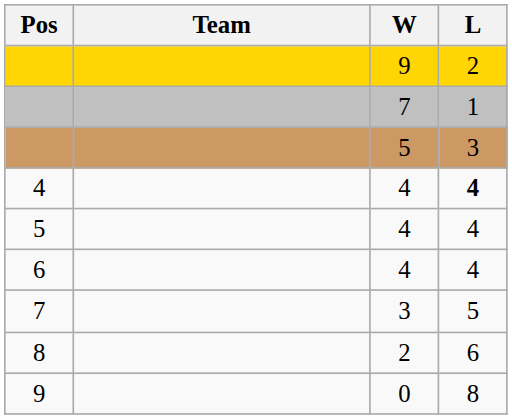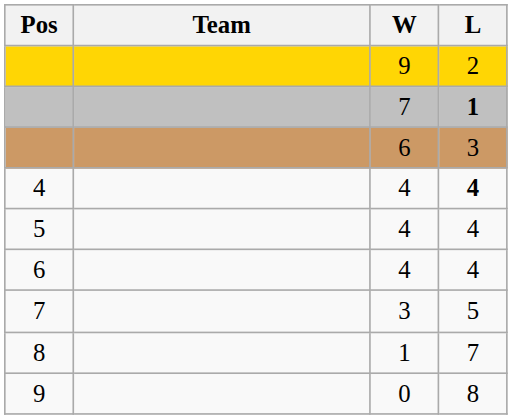row 3 | L: normal -> bold
row 4 | W: 5 -> 6
row 9 | W: 2 -> 1
row 9 | L: 6 -> 7
